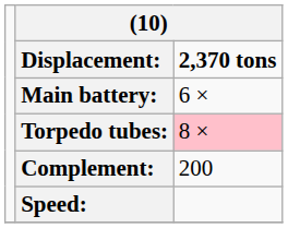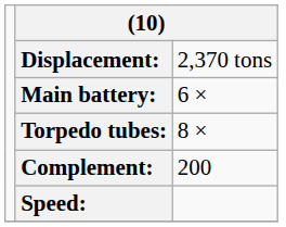Displacement: | column 3: bold -> normal
Torpedo tubes: | column 3: pink background -> no background
